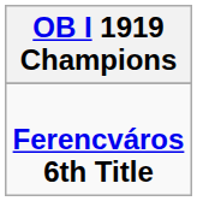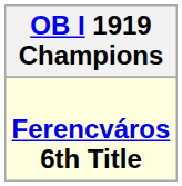row 2 | column 1: no background -> lightyellow background
